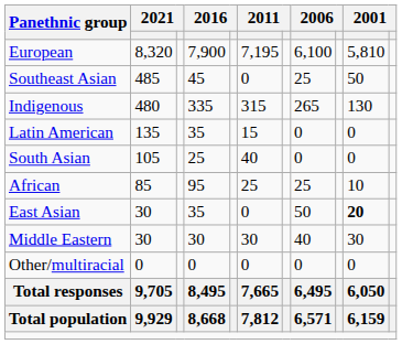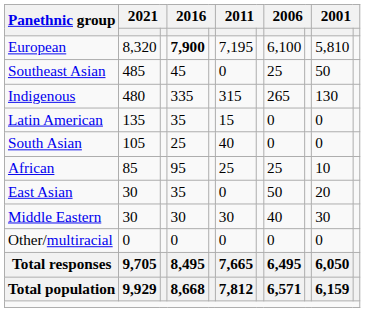European | column 4: normal -> bold
East Asian | column 10: bold -> normal
